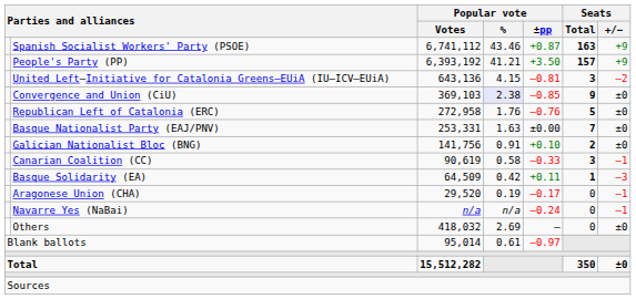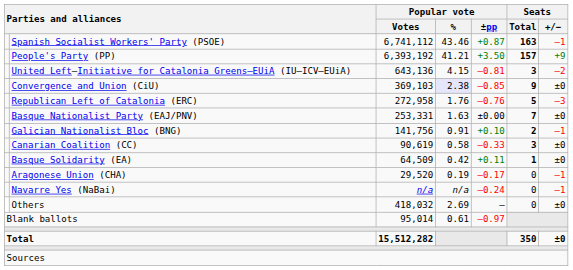Spanish Socialist Workers' Party (PSOE) | Seats / +/−: +9 -> –1
Republican Left of Catalonia (ERC) | Seats / +/−: ±0 -> –3
Galician Nationalist Bloc (BNG) | Seats / +/−: ±0 -> –1
Canarian Coalition (CC) | Seats / +/−: –1 -> ±0
Basque Solidarity (EA) | Seats / +/−: –3 -> ±0
